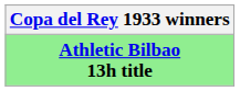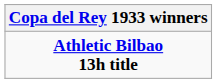row 2 | column 1: lightgreen background -> no background
